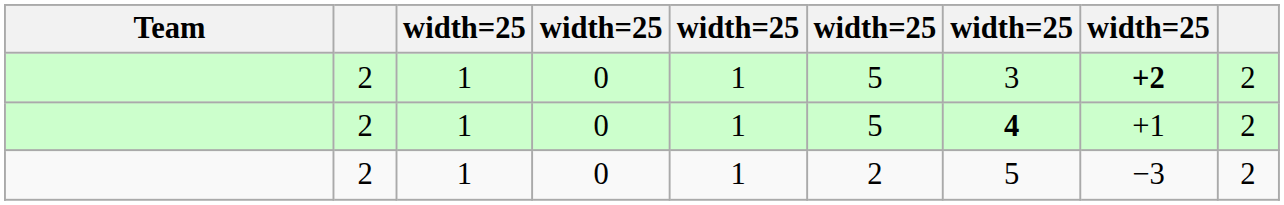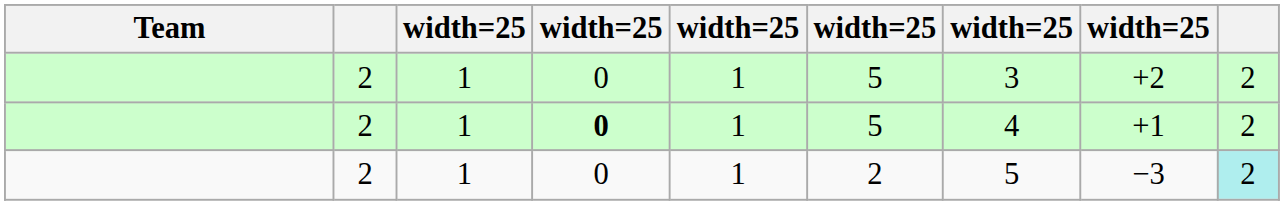row 2 | column 8: bold -> normal
row 3 | column 4: normal -> bold
row 3 | column 7: bold -> normal
row 4 | column 9: no background -> paleturquoise background
